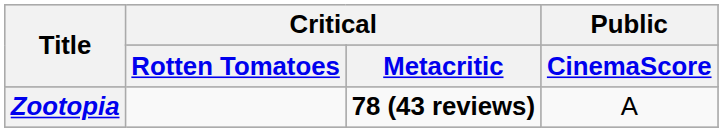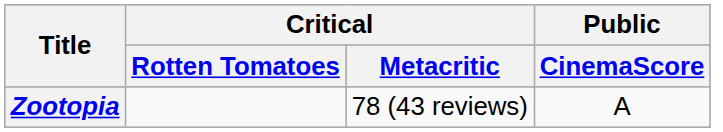Zootopia | Critical / Metacritic: bold -> normal
